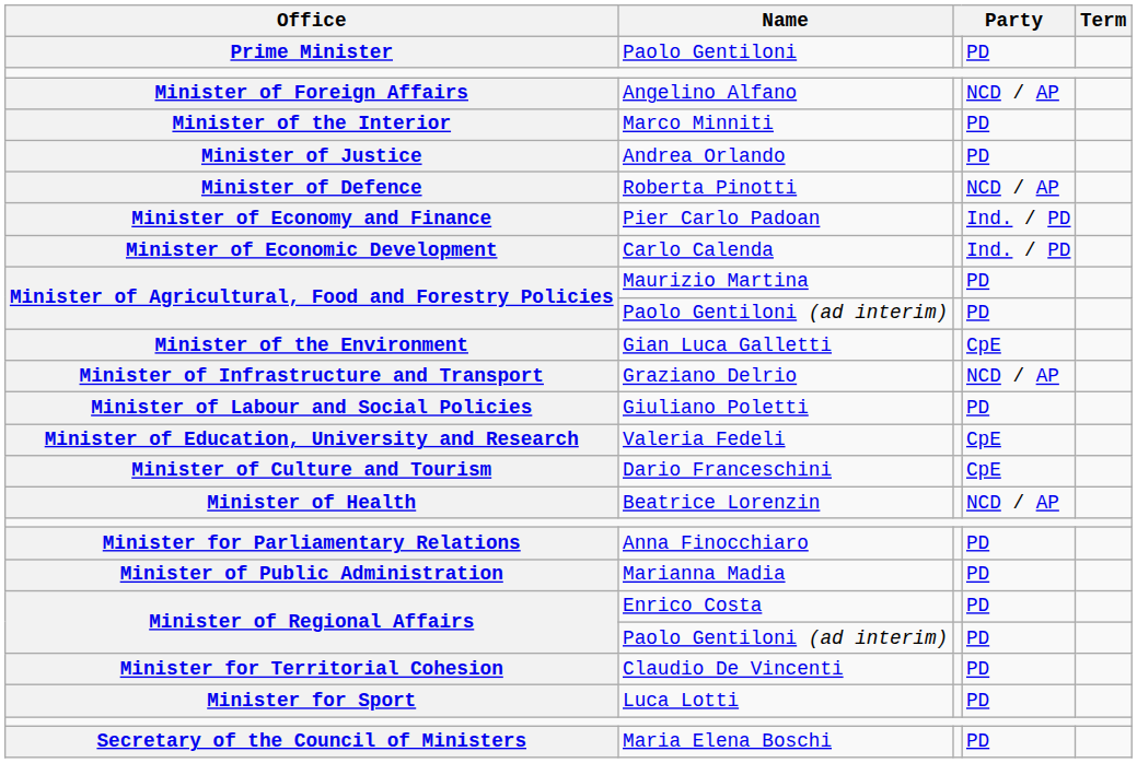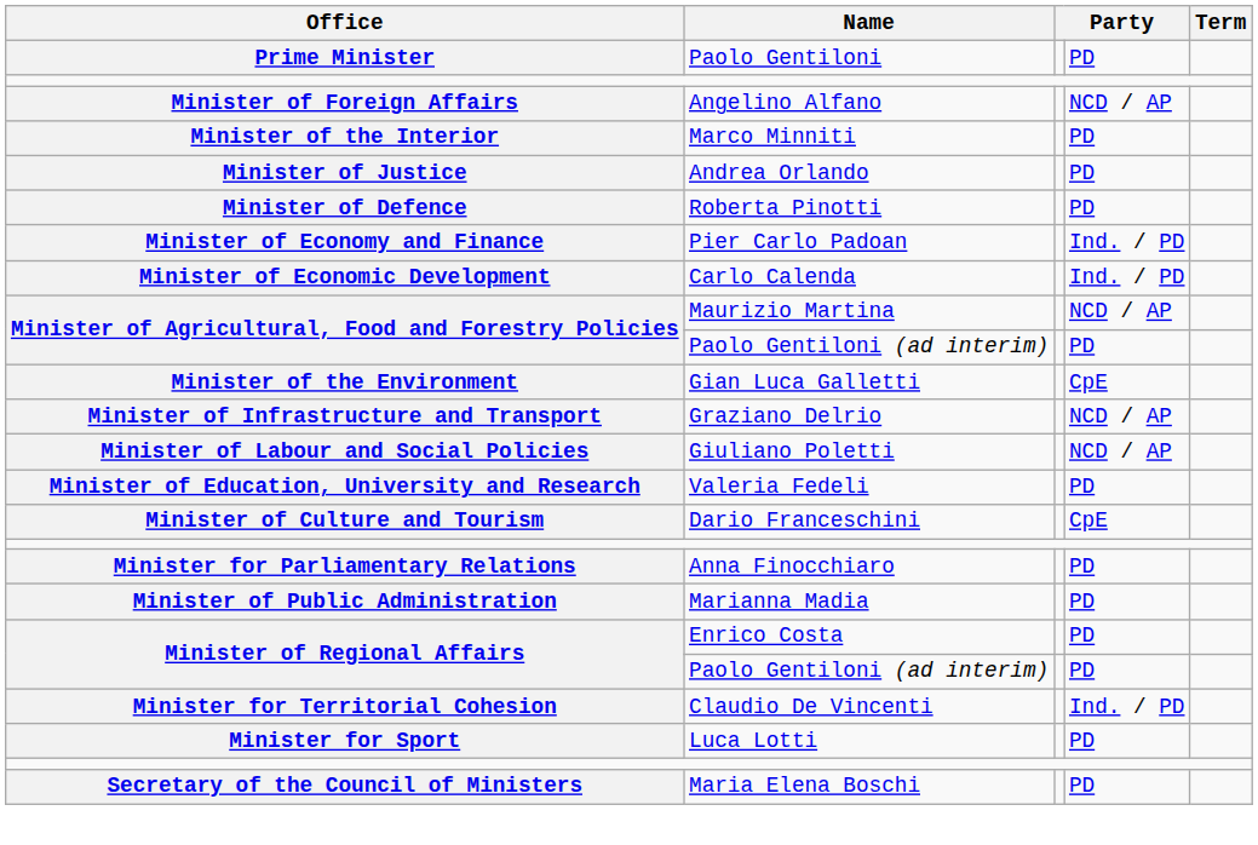Roberta Pinotti | column 4: NCD / AP -> PD
Maurizio Martina | column 4: PD -> NCD / AP
Giuliano Poletti | column 4: PD -> NCD / AP
Valeria Fedeli | column 4: CpE -> PD
- row: Minister of Health | Beatrice Lorenzin | NCD / AP
Claudio De Vincenti | column 4: PD -> Ind. / PD
